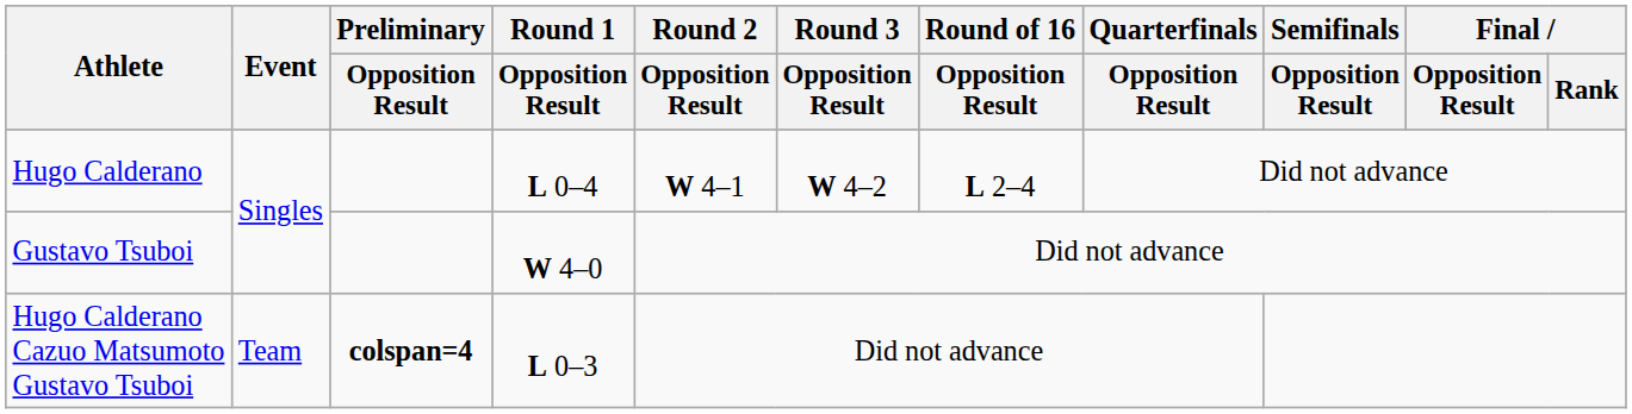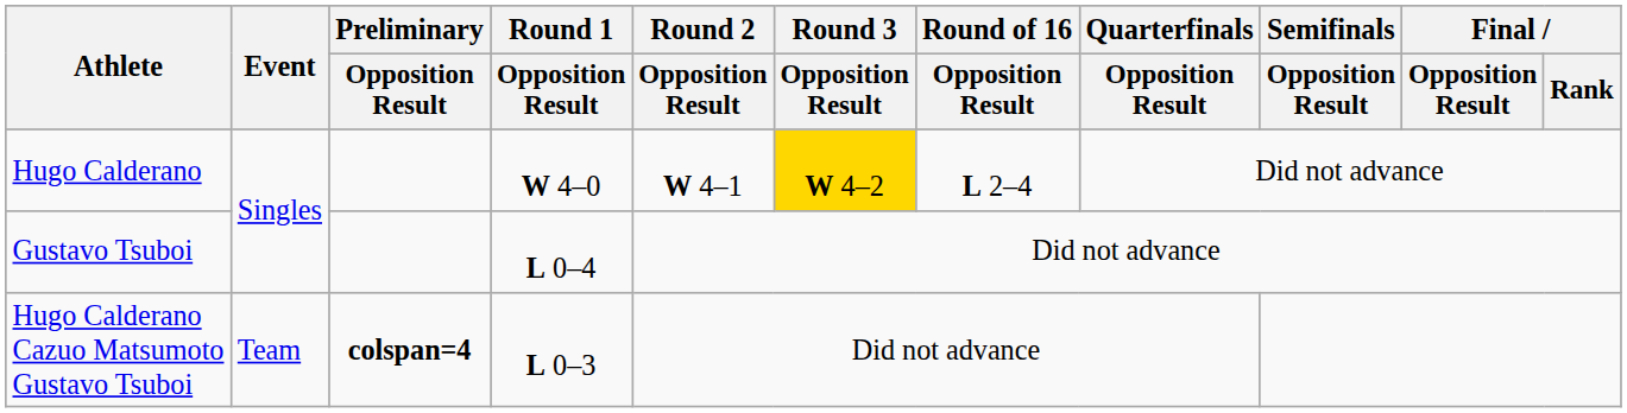Hugo Calderano | Round 1 / Opposition Result: L 0–4 -> W 4–0
Hugo Calderano | Round 3 / Opposition Result: no background -> gold background
Gustavo Tsuboi | Round 1 / Opposition Result: W 4–0 -> L 0–4
